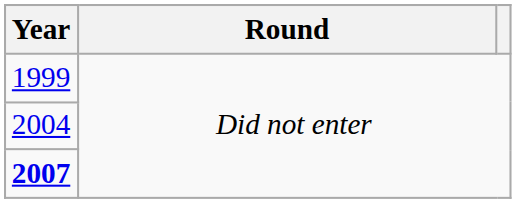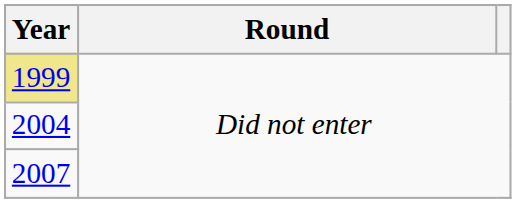1999 | Year: no background -> khaki background
2007 | Year: bold -> normal
